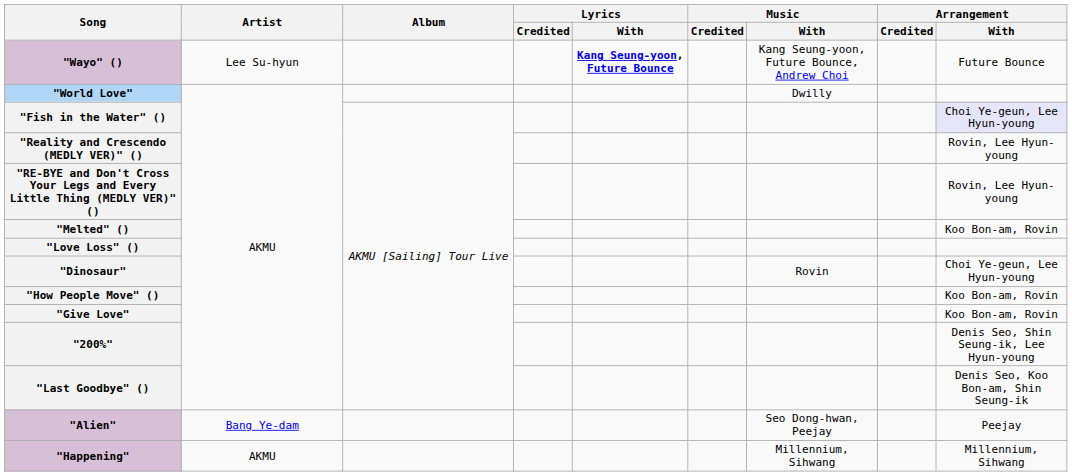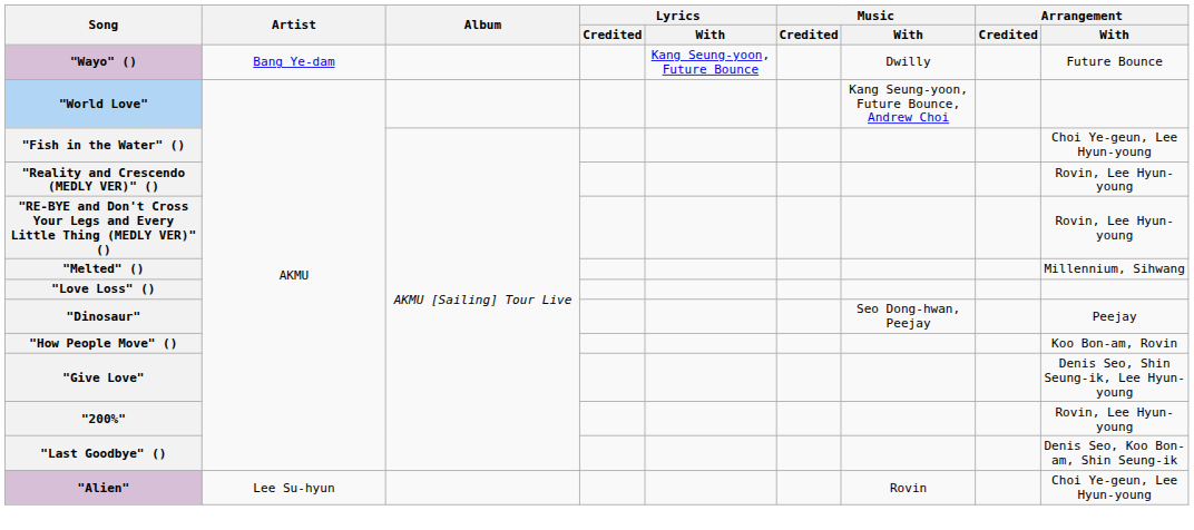"Wayo" () | Artist: Lee Su-hyun -> Bang Ye-dam
"Wayo" () | Lyrics / With: bold -> normal
"Wayo" () | Music / With: Kang Seung-yoon, Future Bounce, Andrew Choi -> Dwilly
"World Love" | Music / With: Dwilly -> Kang Seung-yoon, Future Bounce, Andrew Choi
"Fish in the Water" () | Arrangement / With: lavender background -> no background
"Melted" () | Arrangement / With: Koo Bon-am, Rovin -> Millennium, Sihwang
"Dinosaur" | Music / With: Rovin -> Seo Dong-hwan, Peejay
"Dinosaur" | Arrangement / With: Choi Ye-geun, Lee Hyun-young -> Peejay
"Give Love" | Arrangement / With: Koo Bon-am, Rovin -> Denis Seo, Shin Seung-ik, Lee Hyun-young
"200%" | Arrangement / With: Denis Seo, Shin Seung-ik, Lee Hyun-young -> Rovin, Lee Hyun-young
"Alien" | Artist: Bang Ye-dam -> Lee Su-hyun
"Alien" | Music / With: Seo Dong-hwan, Peejay -> Rovin
"Alien" | Arrangement / With: Peejay -> Choi Ye-geun, Lee Hyun-young
- row: "Happening" | AKMU | Millennium, Sihwang | Millennium, Sihwang
